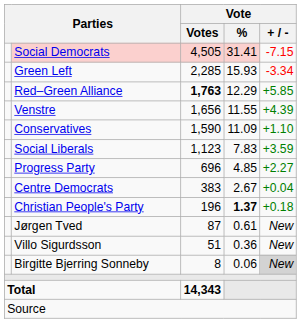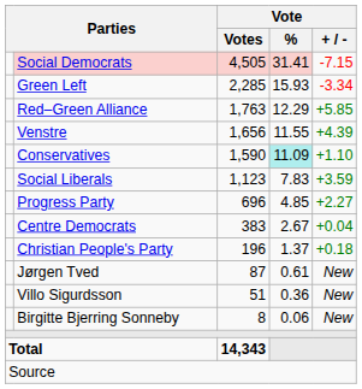Red–Green Alliance | Vote / Votes: bold -> normal
Conservatives | Vote / %: no background -> paleturquoise background
Christian People's Party | Vote / %: bold -> normal
Birgitte Bjerring Sonneby | Vote / + / -: lightgrey background -> no background
